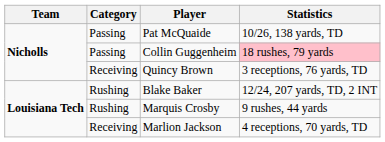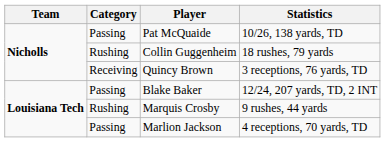Collin Guggenheim | Category: Passing -> Rushing
Collin Guggenheim | Statistics: pink background -> no background
Blake Baker | Category: Rushing -> Passing
Marlion Jackson | Category: Receiving -> Passing
